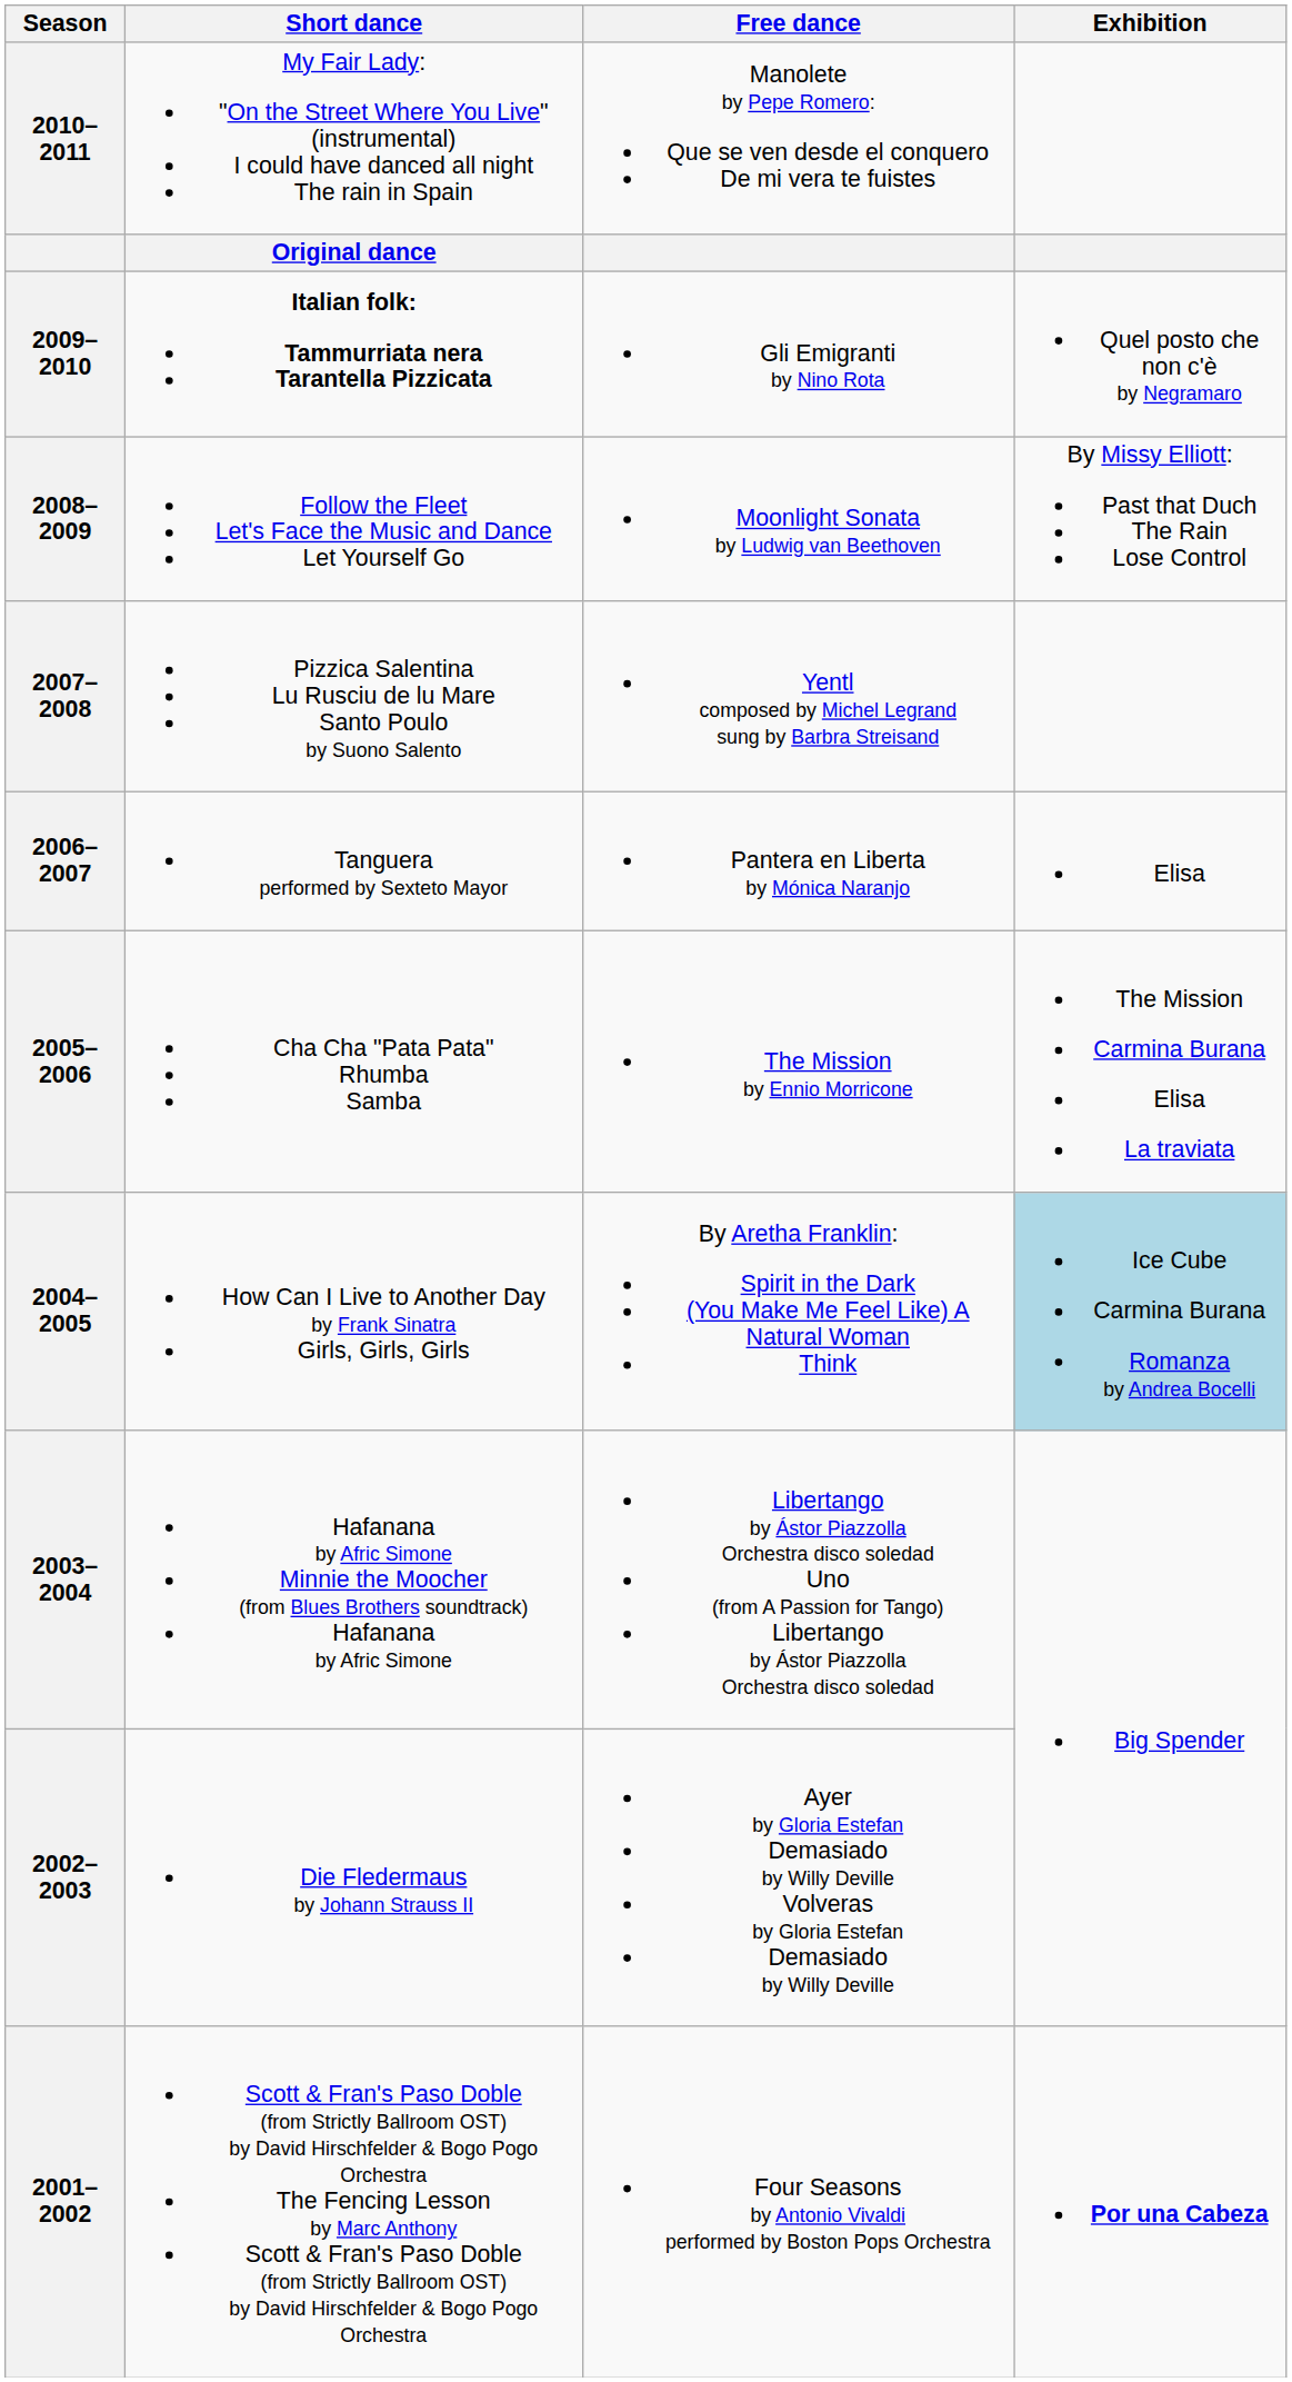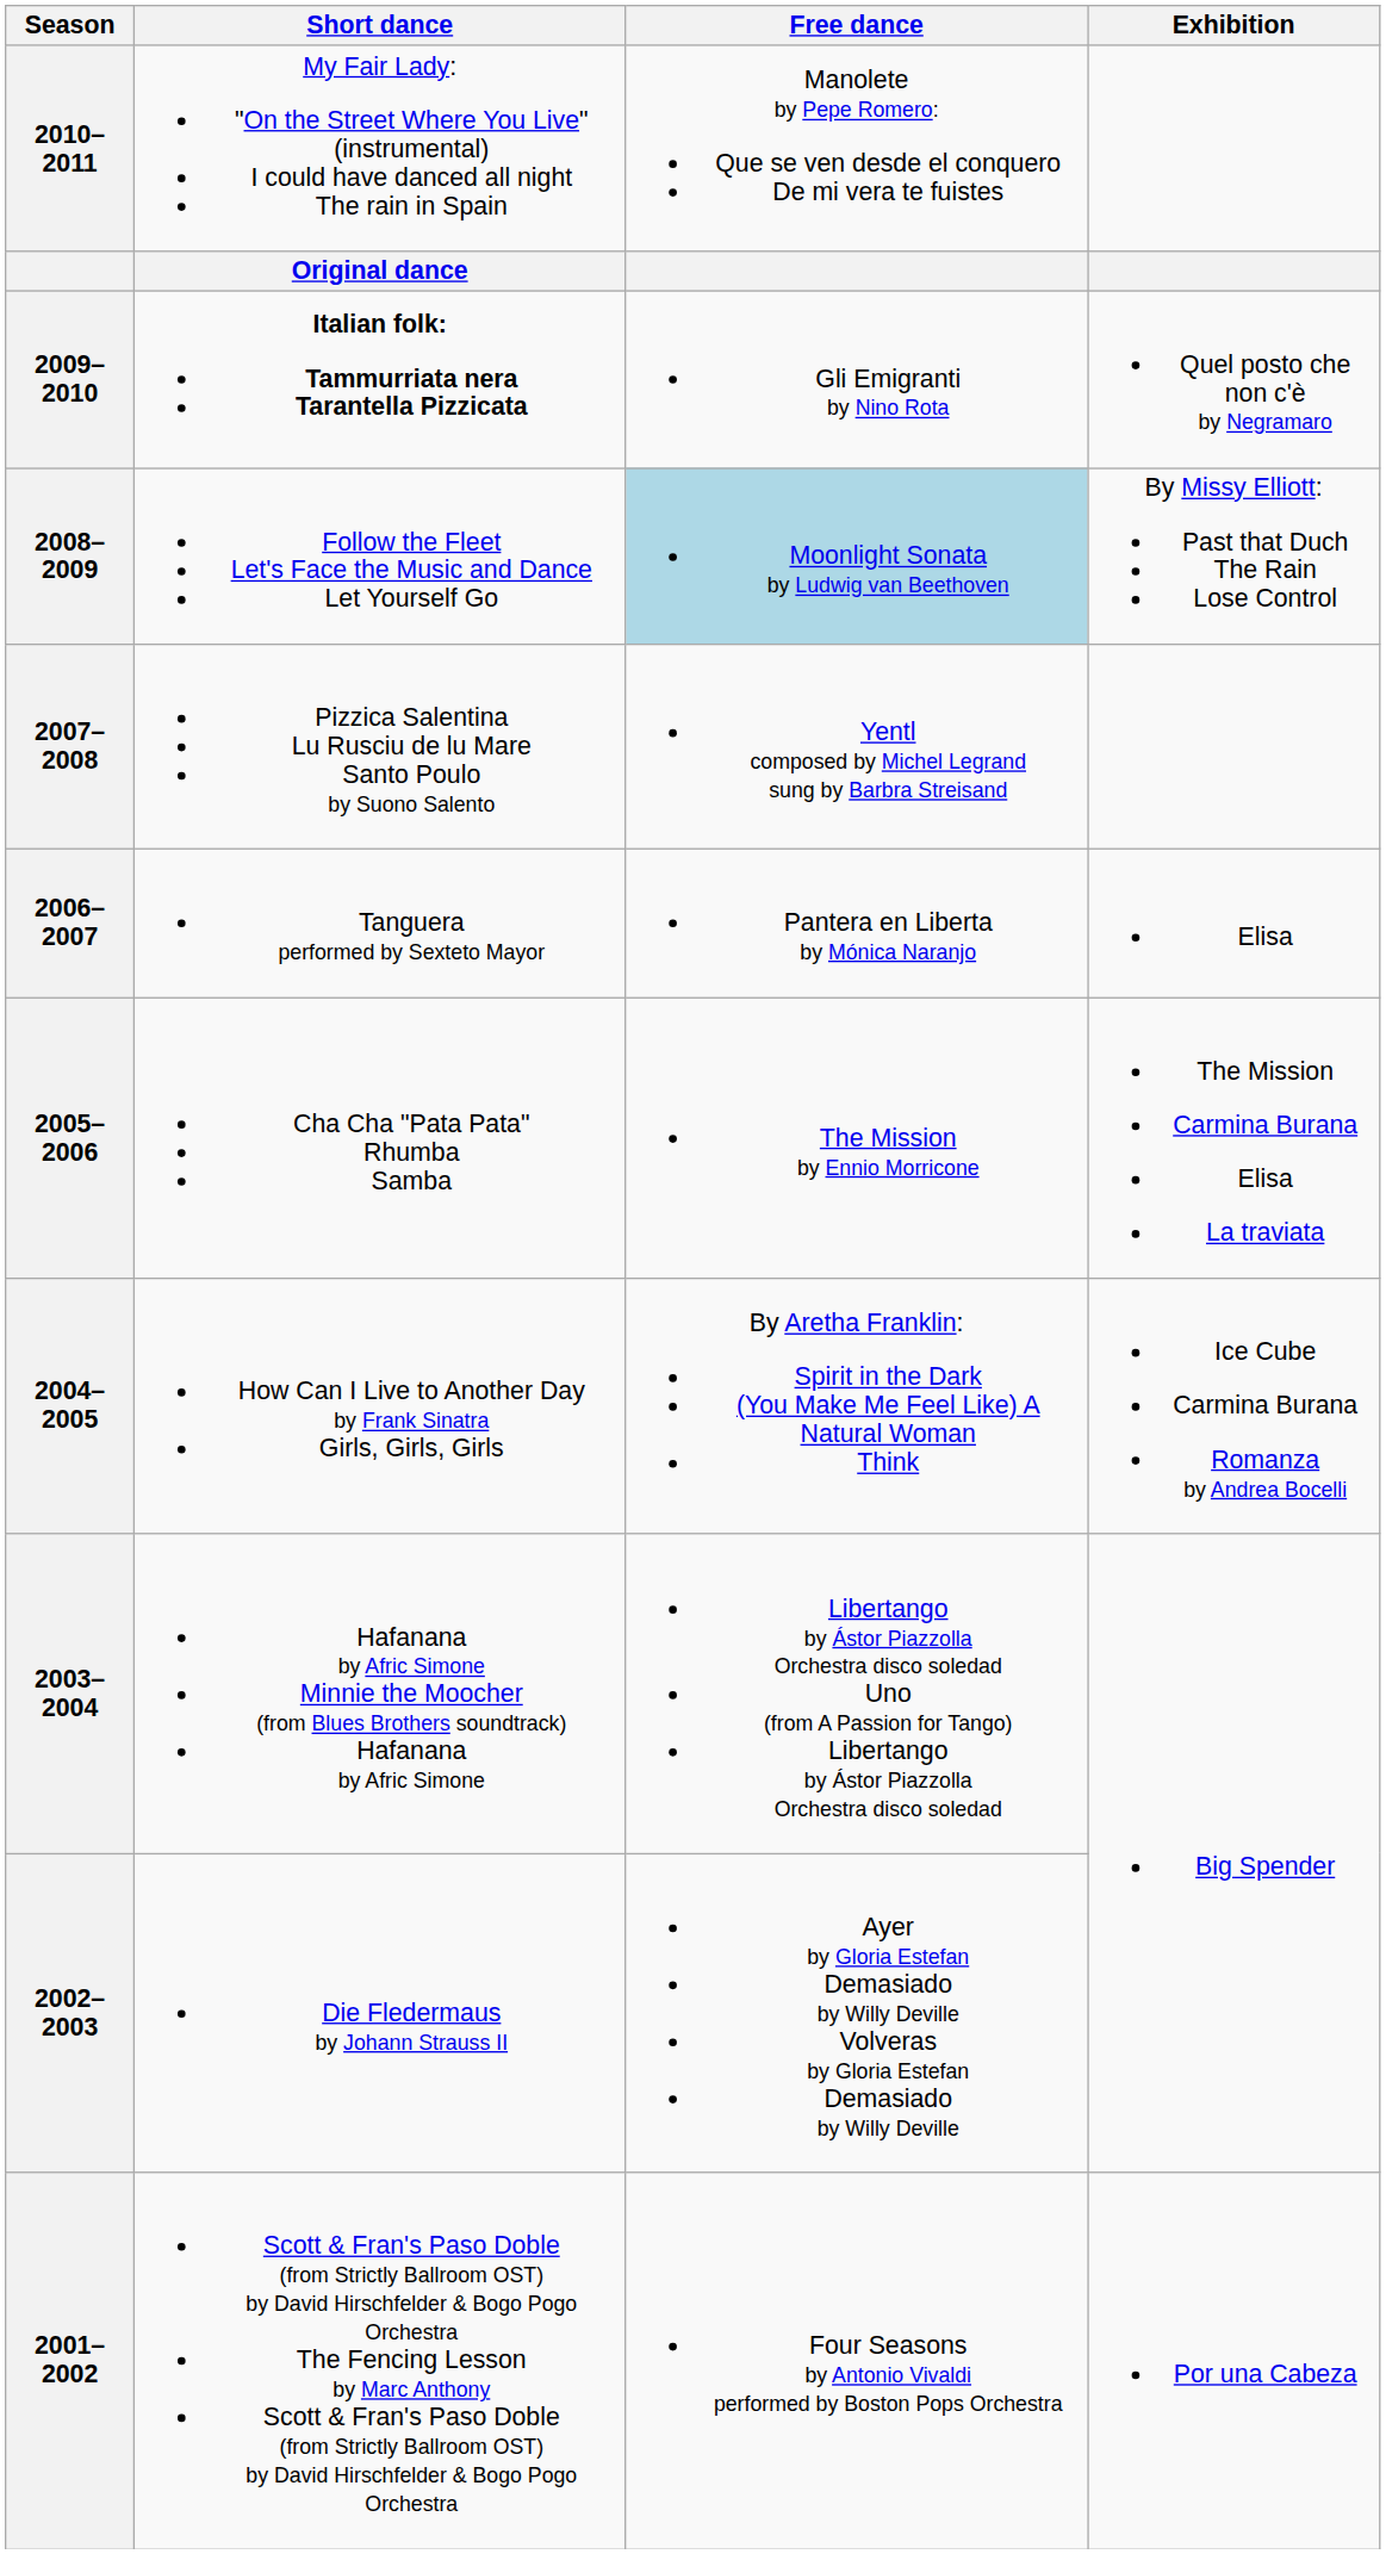2008–2009 | Free dance: no background -> lightblue background
2004–2005 | Exhibition: lightblue background -> no background
2001–2002 | Exhibition: bold -> normal
